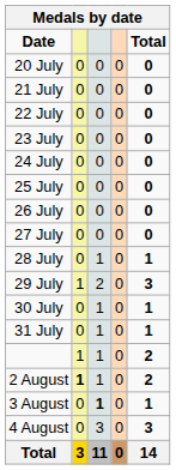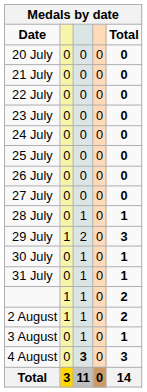2 August | column 2: bold -> normal
3 August | column 3: bold -> normal
4 August | column 3: normal -> bold
